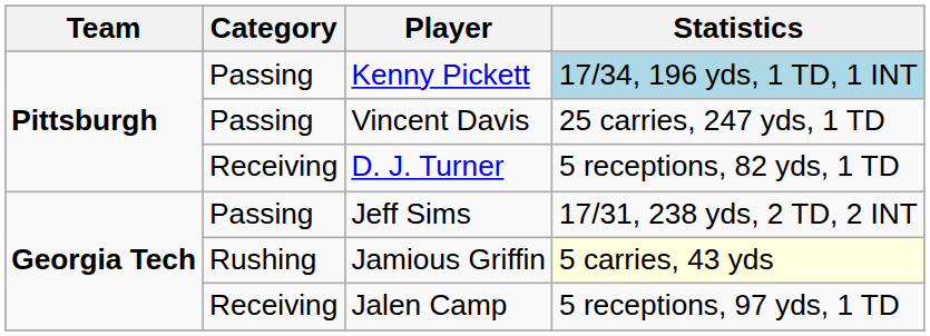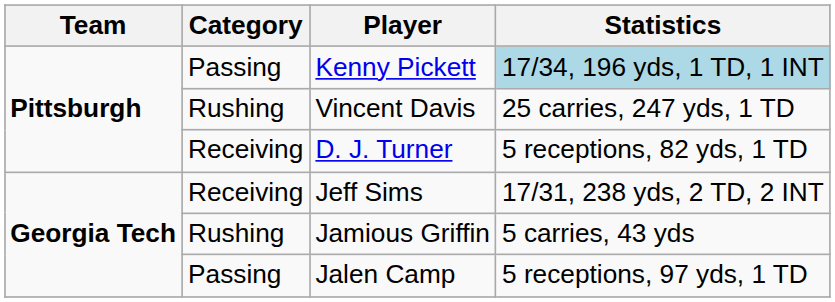Vincent Davis | Category: Passing -> Rushing
Jeff Sims | Category: Passing -> Receiving
Jamious Griffin | Statistics: lightyellow background -> no background
Jalen Camp | Category: Receiving -> Passing
